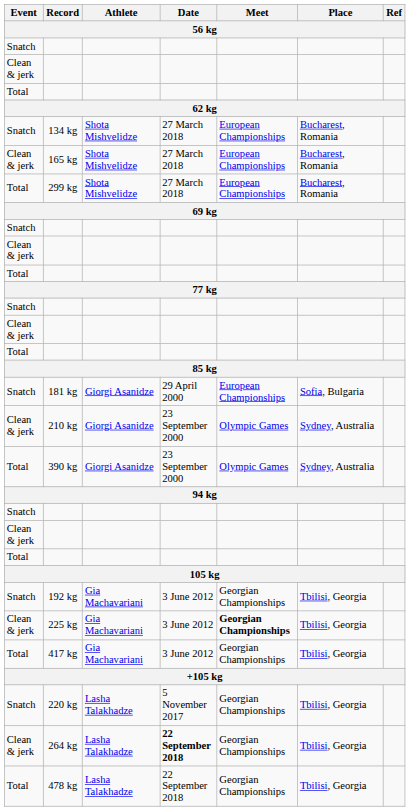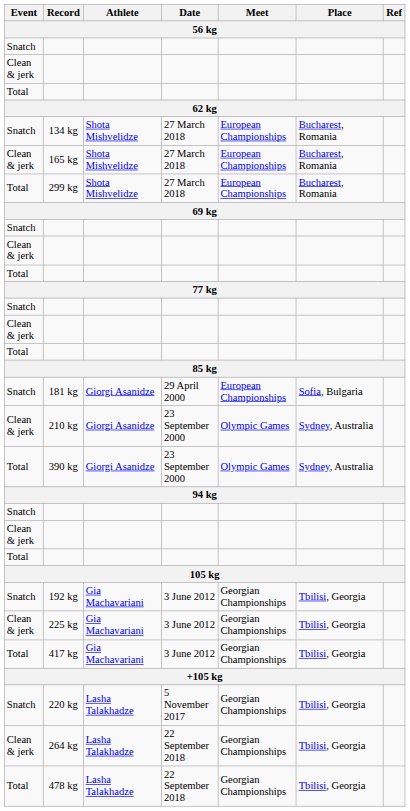225 kg | Meet: bold -> normal
264 kg | Date: bold -> normal
